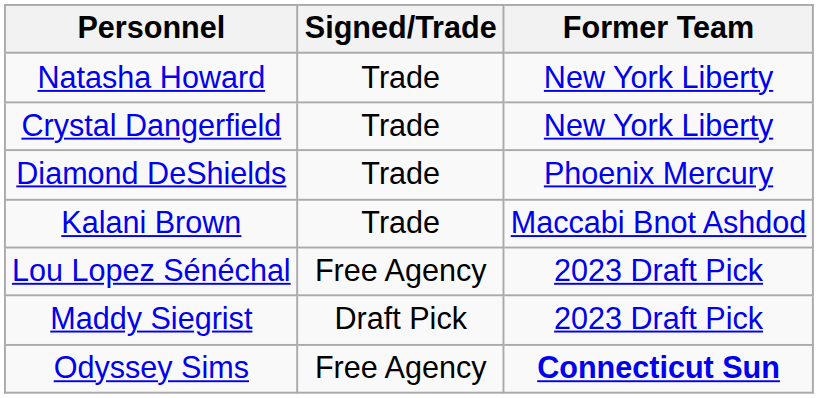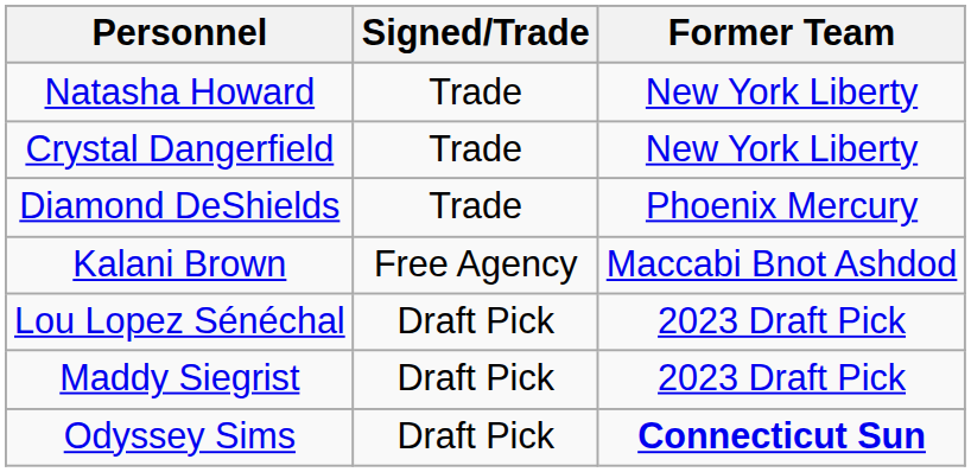Kalani Brown | Signed/Trade: Trade -> Free Agency
Lou Lopez Sénéchal | Signed/Trade: Free Agency -> Draft Pick
Odyssey Sims | Signed/Trade: Free Agency -> Draft Pick
